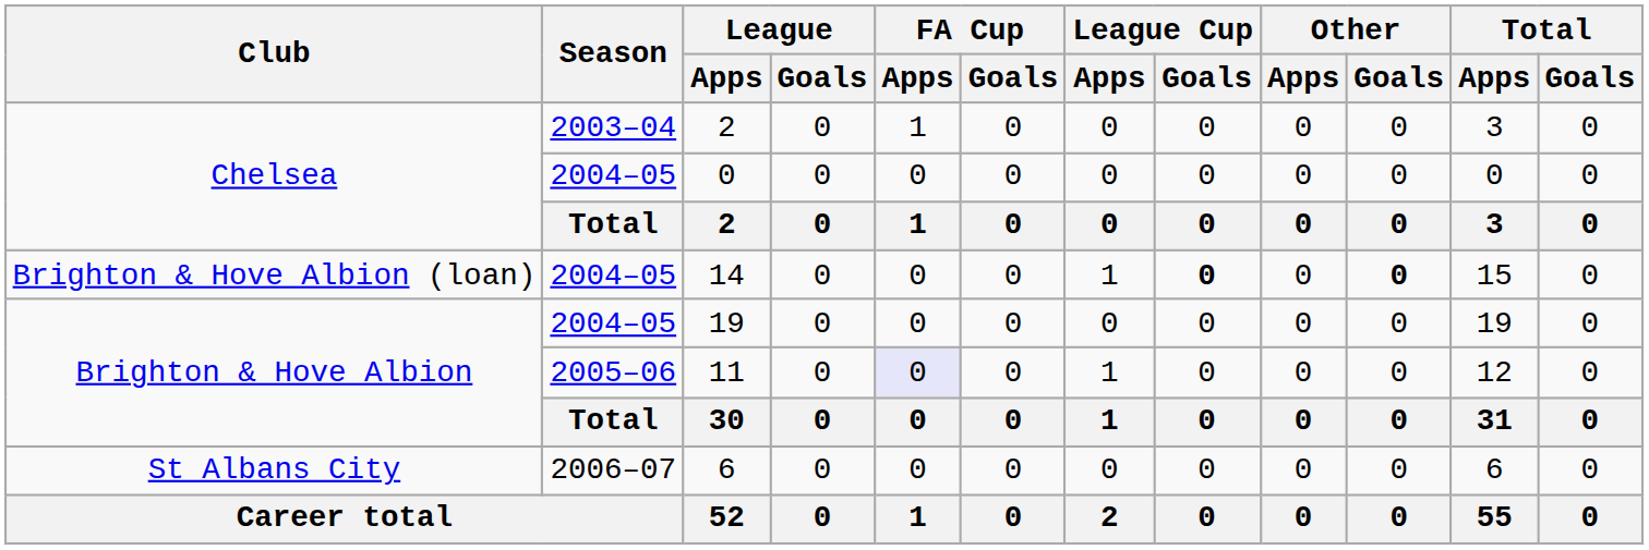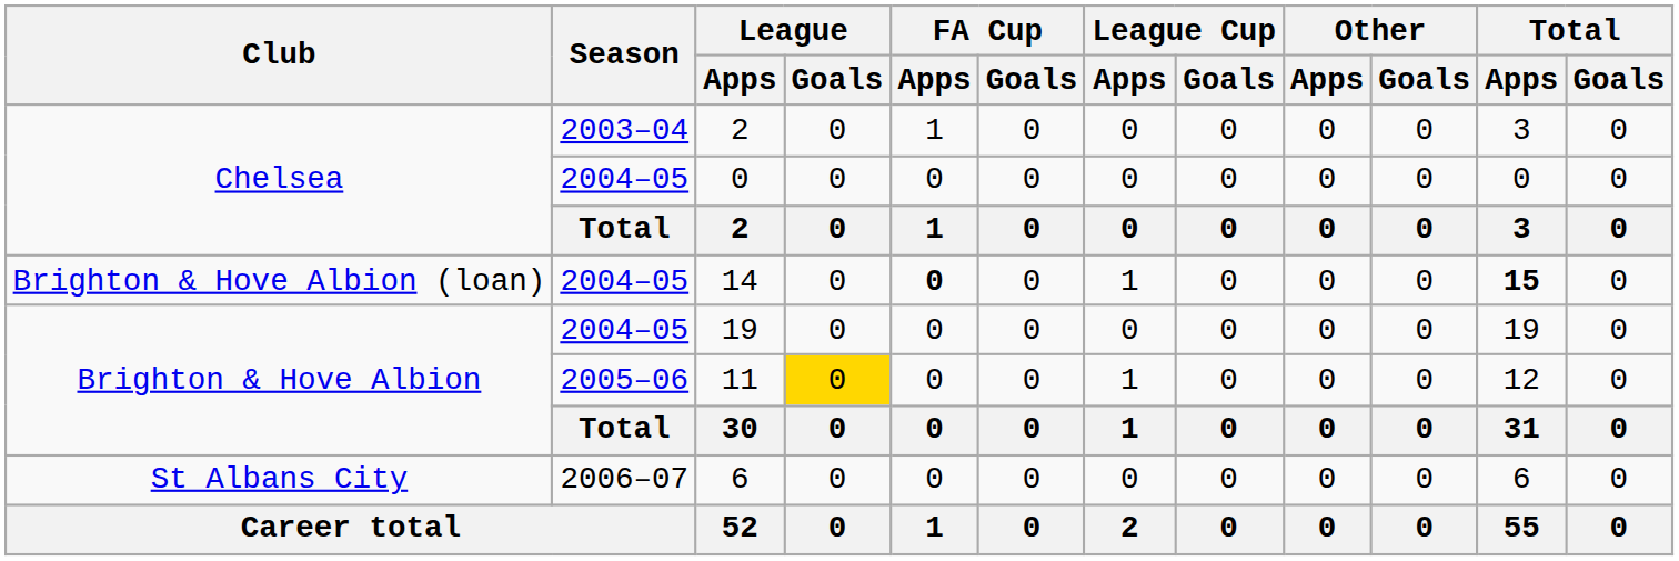14 | FA Cup / Apps: normal -> bold
14 | League Cup / Goals: bold -> normal
14 | Other / Goals: bold -> normal
14 | Total / Apps: normal -> bold
11 | League / Goals: no background -> gold background
11 | FA Cup / Apps: lavender background -> no background
